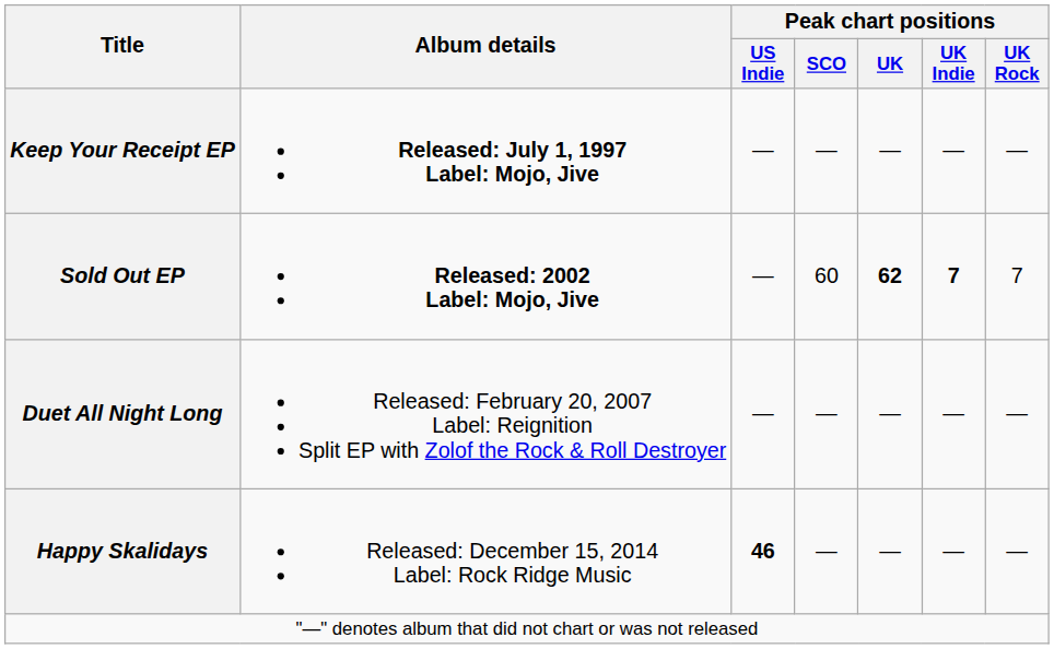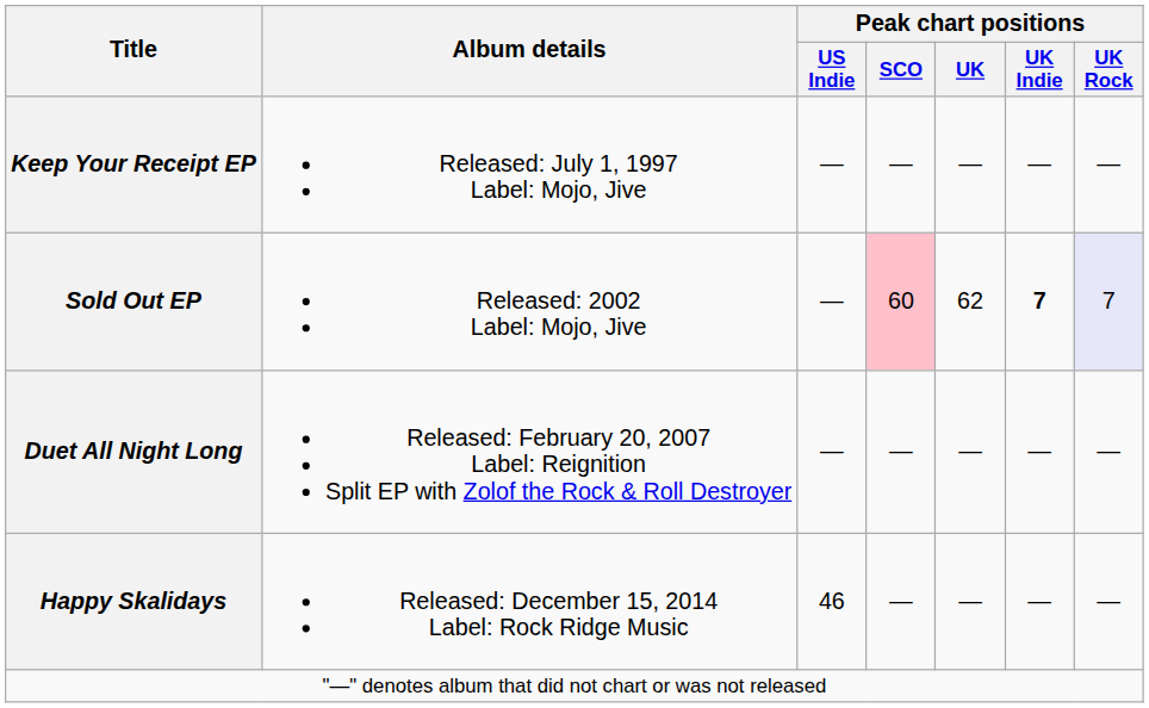Keep Your Receipt EP | Album details: bold -> normal
Sold Out EP | Album details: bold -> normal
Sold Out EP | Peak chart positions / SCO: no background -> pink background
Sold Out EP | Peak chart positions / UK: bold -> normal
Sold Out EP | Peak chart positions / UK Rock: no background -> lavender background
Happy Skalidays | Peak chart positions / US Indie: bold -> normal
